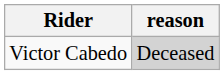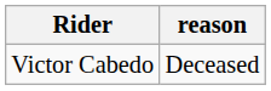Victor Cabedo | reason: lightgrey background -> no background
